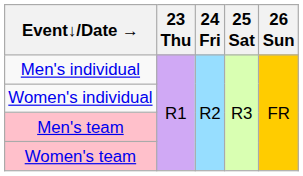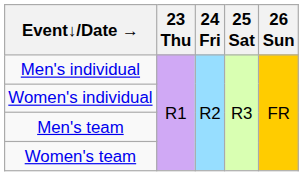Men's team | Event↓/Date →: pink background -> no background
Women's team | Event↓/Date →: pink background -> no background
